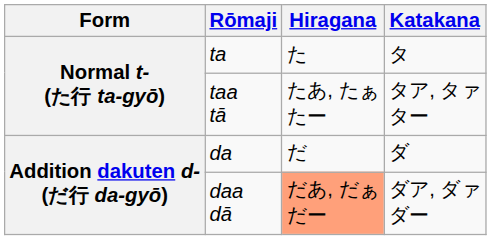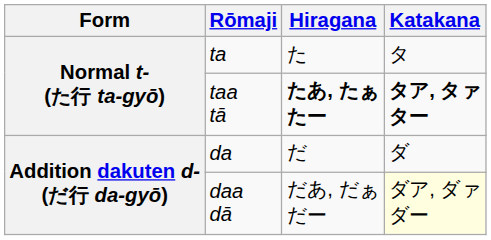taa tā | Hiragana: normal -> bold
taa tā | Katakana: normal -> bold
daa dā | Hiragana: lightsalmon background -> no background
daa dā | Katakana: no background -> lightyellow background
